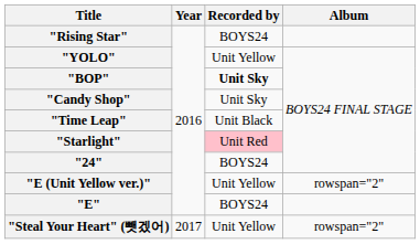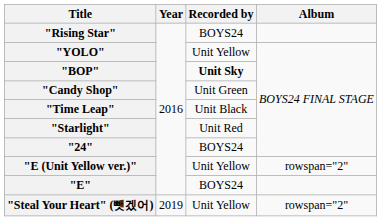"Candy Shop" | Recorded by: Unit Sky -> Unit Green
"Starlight" | Recorded by: pink background -> no background
"Steal Your Heart" (뺏겠어) | Year: 2017 -> 2019
